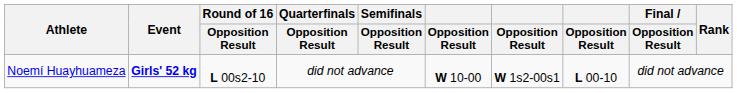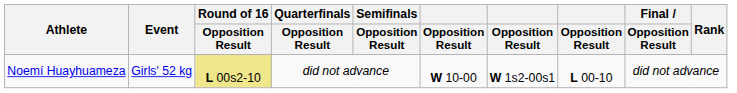Noemí Huayhuameza | Event: bold -> normal
Noemí Huayhuameza | Round of 16 / Opposition Result: no background -> khaki background
